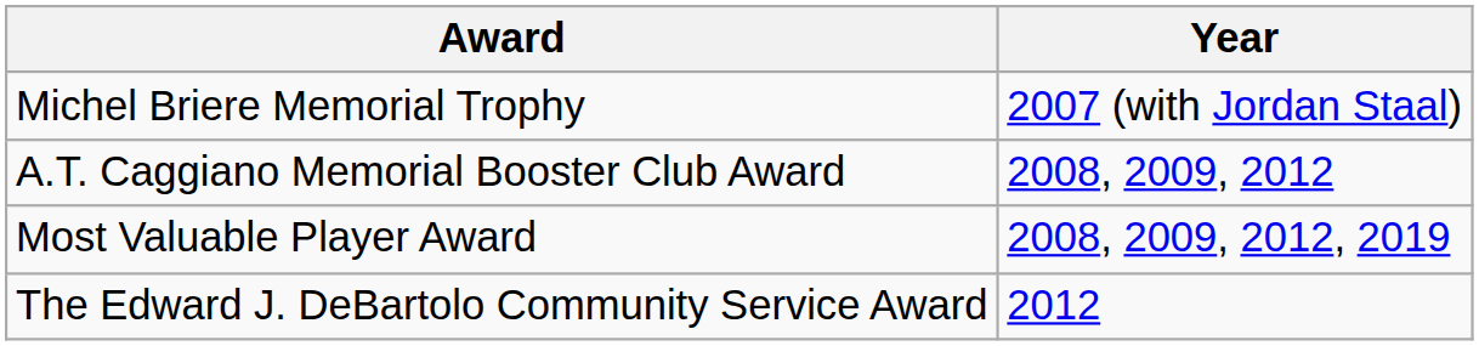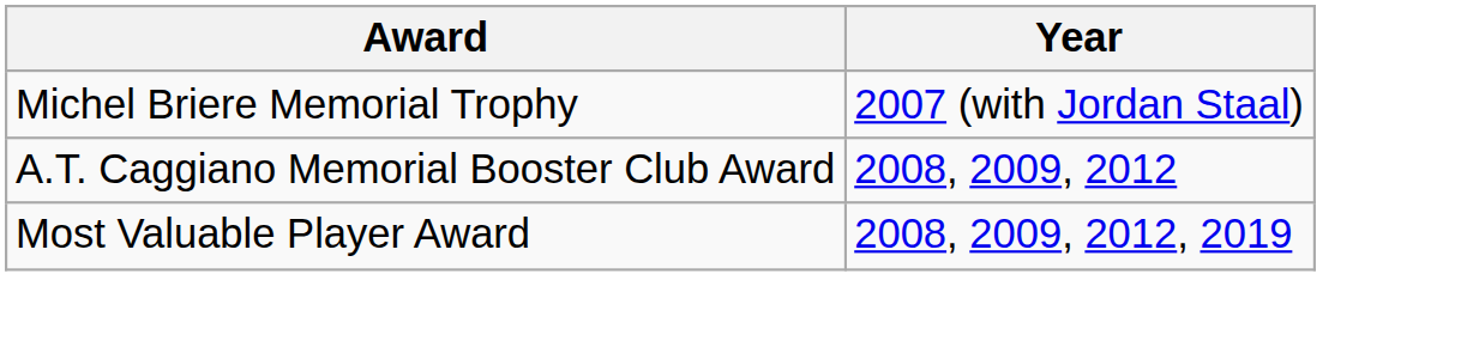- row: The Edward J. DeBartolo Community Service Award | 2012
